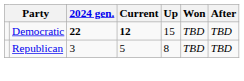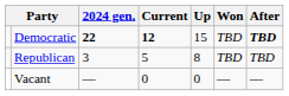Democratic | After: normal -> bold
+ row: Vacant | — | 0 | 0 | — | —
